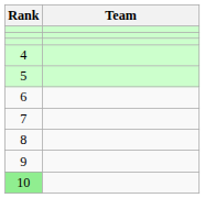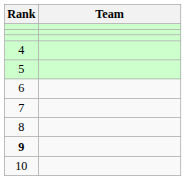row 10 | Rank: normal -> bold
row 11 | Rank: lightgreen background -> no background
